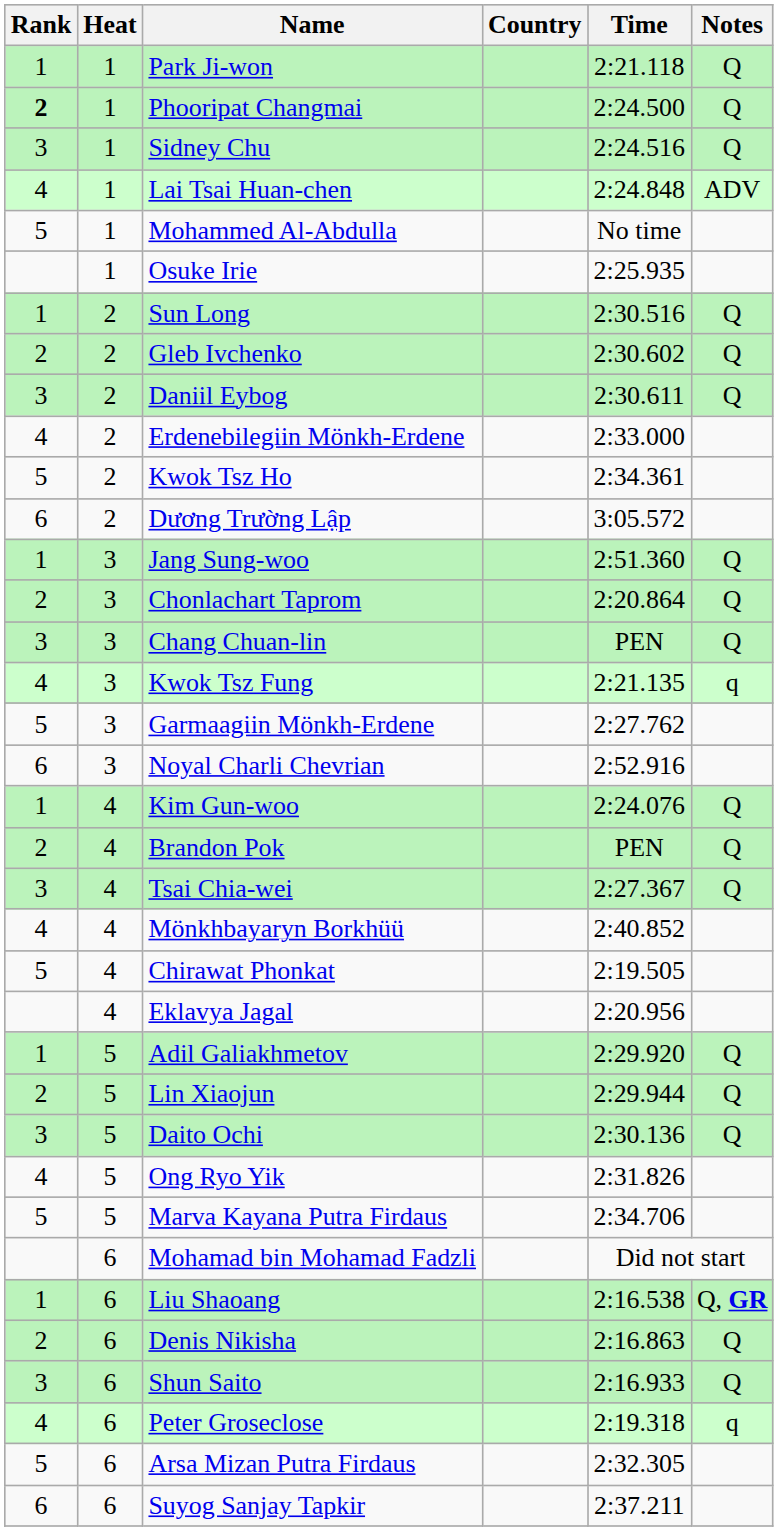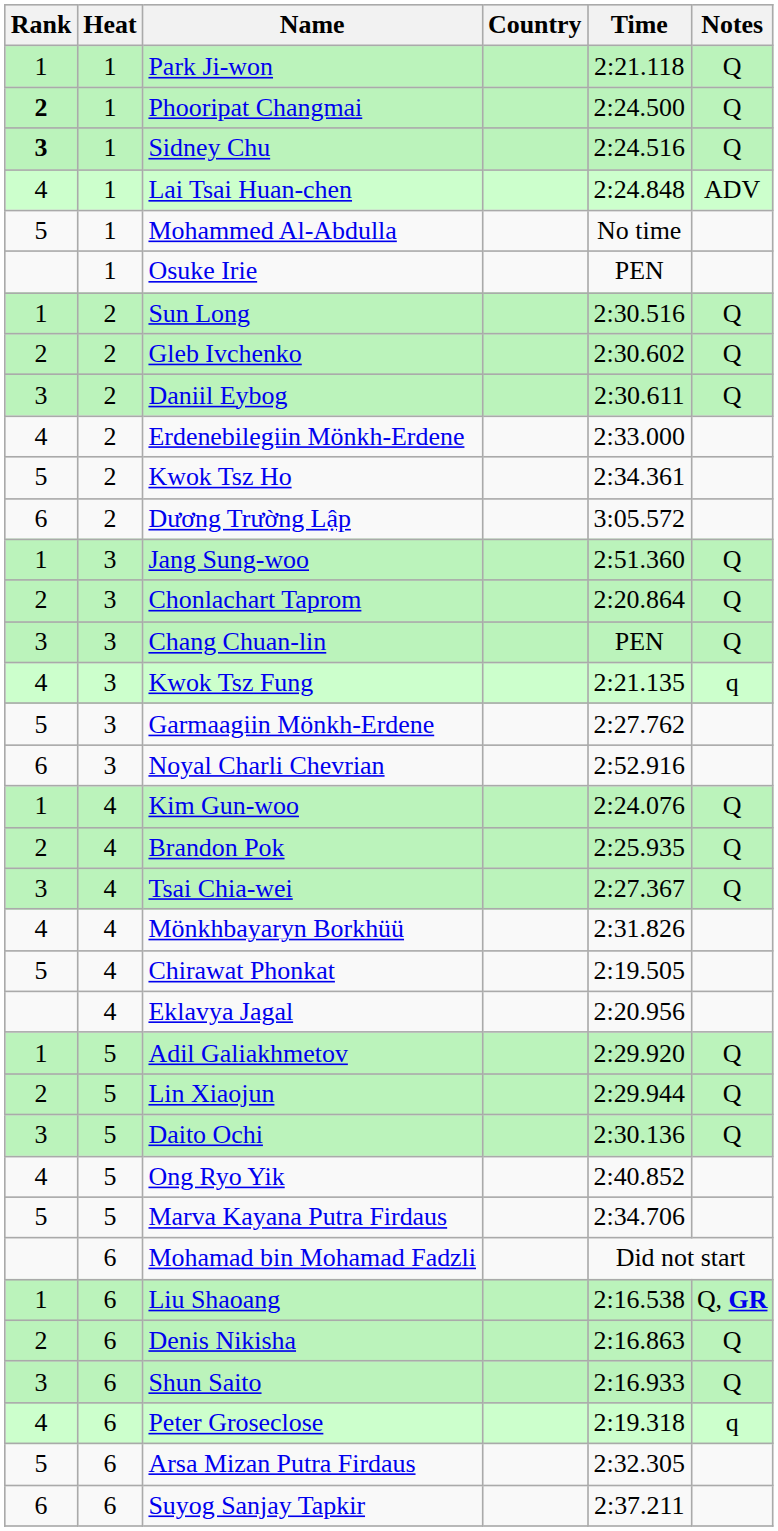Sidney Chu | Rank: normal -> bold
Osuke Irie | Time: 2:25.935 -> PEN
Brandon Pok | Time: PEN -> 2:25.935
Mönkhbayaryn Borkhüü | Time: 2:40.852 -> 2:31.826
Ong Ryo Yik | Time: 2:31.826 -> 2:40.852
